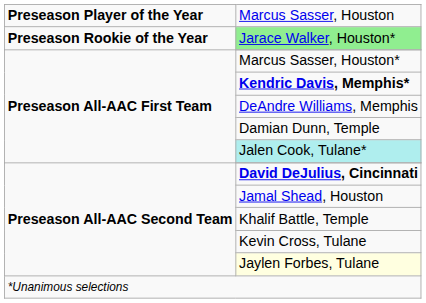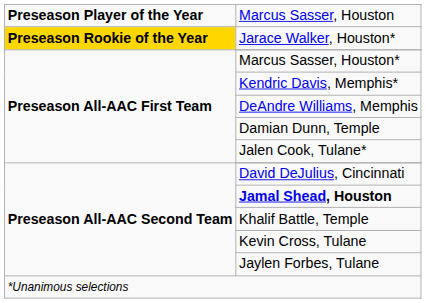Jarace Walker, Houston* | column 1: no background -> gold background
Jarace Walker, Houston* | column 2: lightgreen background -> no background
Kendric Davis, Memphis* | column 2: bold -> normal
Jalen Cook, Tulane* | column 2: paleturquoise background -> no background
David DeJulius, Cincinnati | column 2: bold -> normal
Jamal Shead, Houston | column 2: normal -> bold
Jaylen Forbes, Tulane | column 2: lightyellow background -> no background
